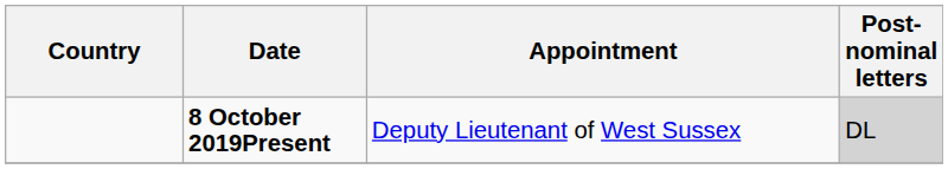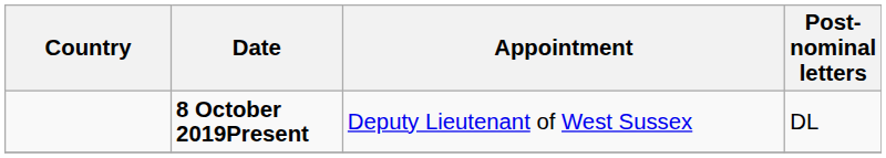8 October 2019Present | Post-nominal letters: lightgrey background -> no background
